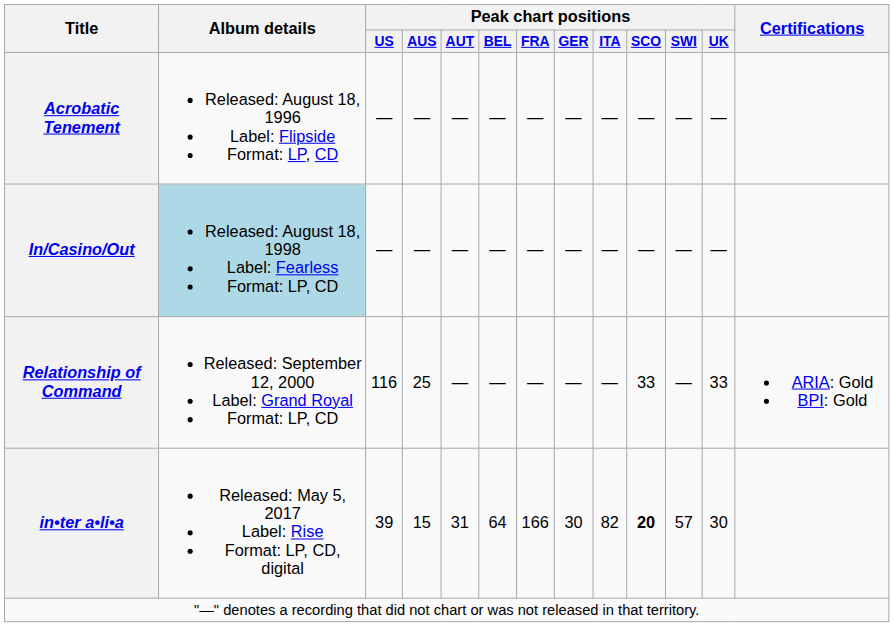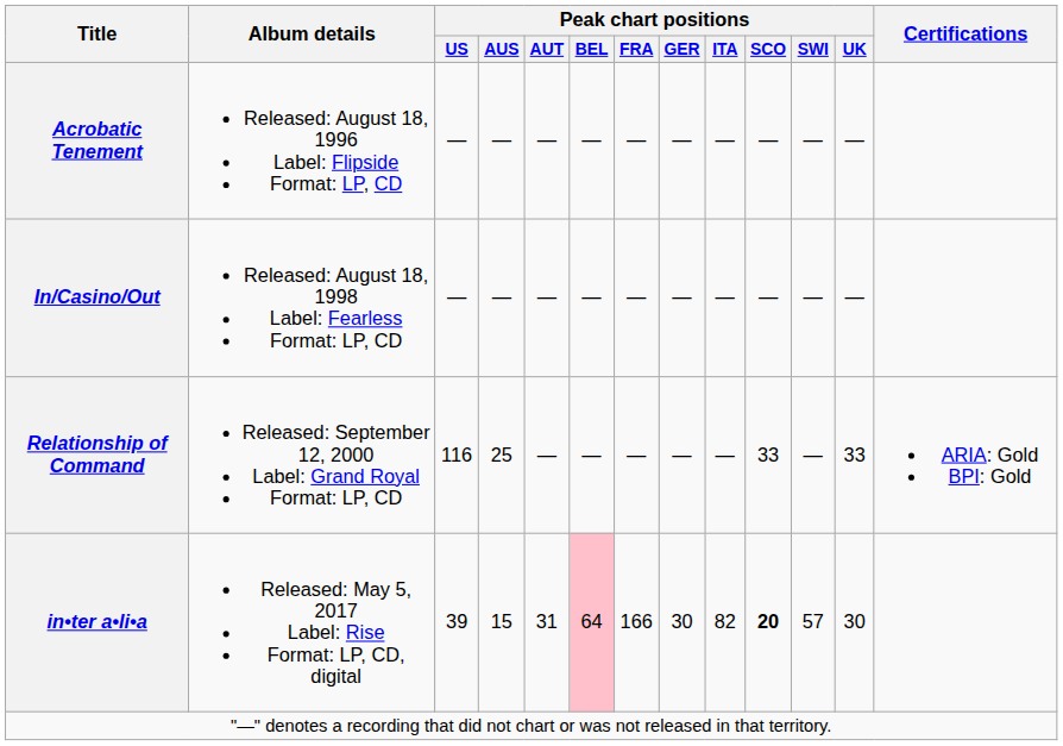In/Casino/Out | Album details: lightblue background -> no background
in•ter a•li•a | Peak chart positions / BEL: no background -> pink background
